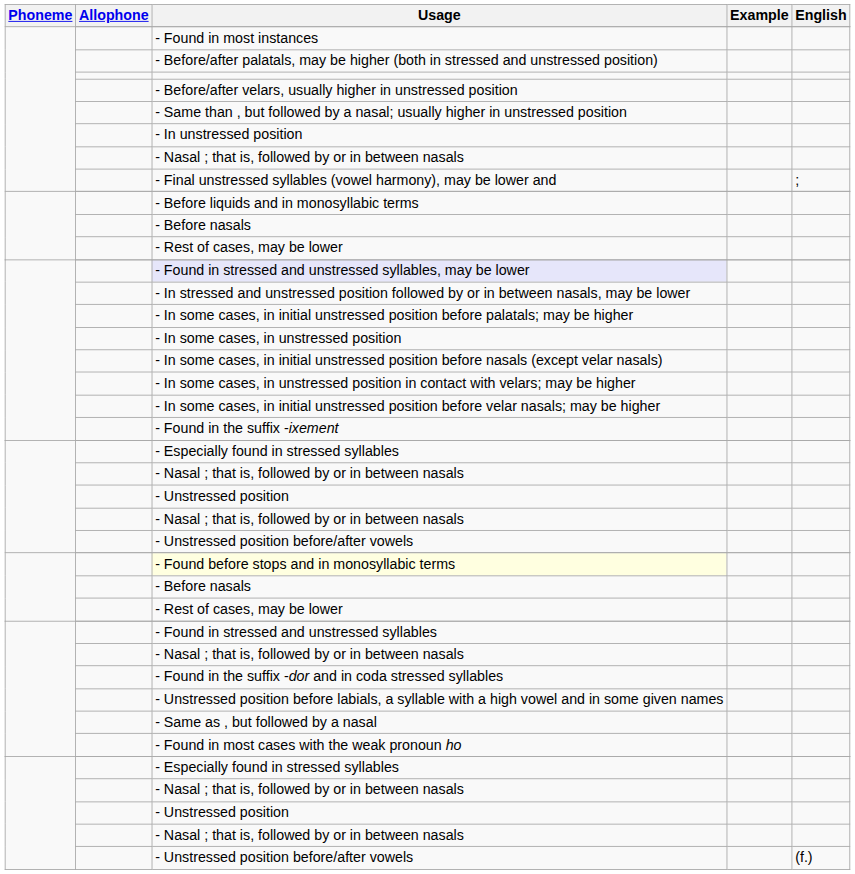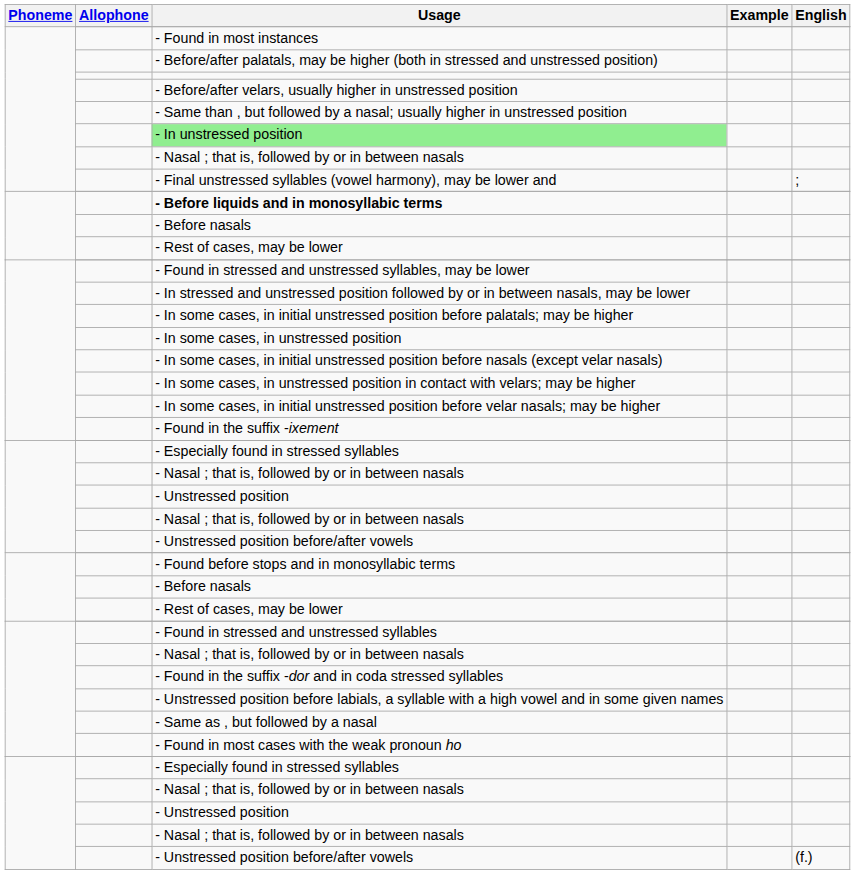- In unstressed position | Usage: no background -> lightgreen background
- Before liquids and in monosyllabic terms | Usage: normal -> bold
- Found in stressed and unstressed syllables, may be lower | Usage: lavender background -> no background
- Found before stops and in monosyllabic terms | Usage: lightyellow background -> no background
